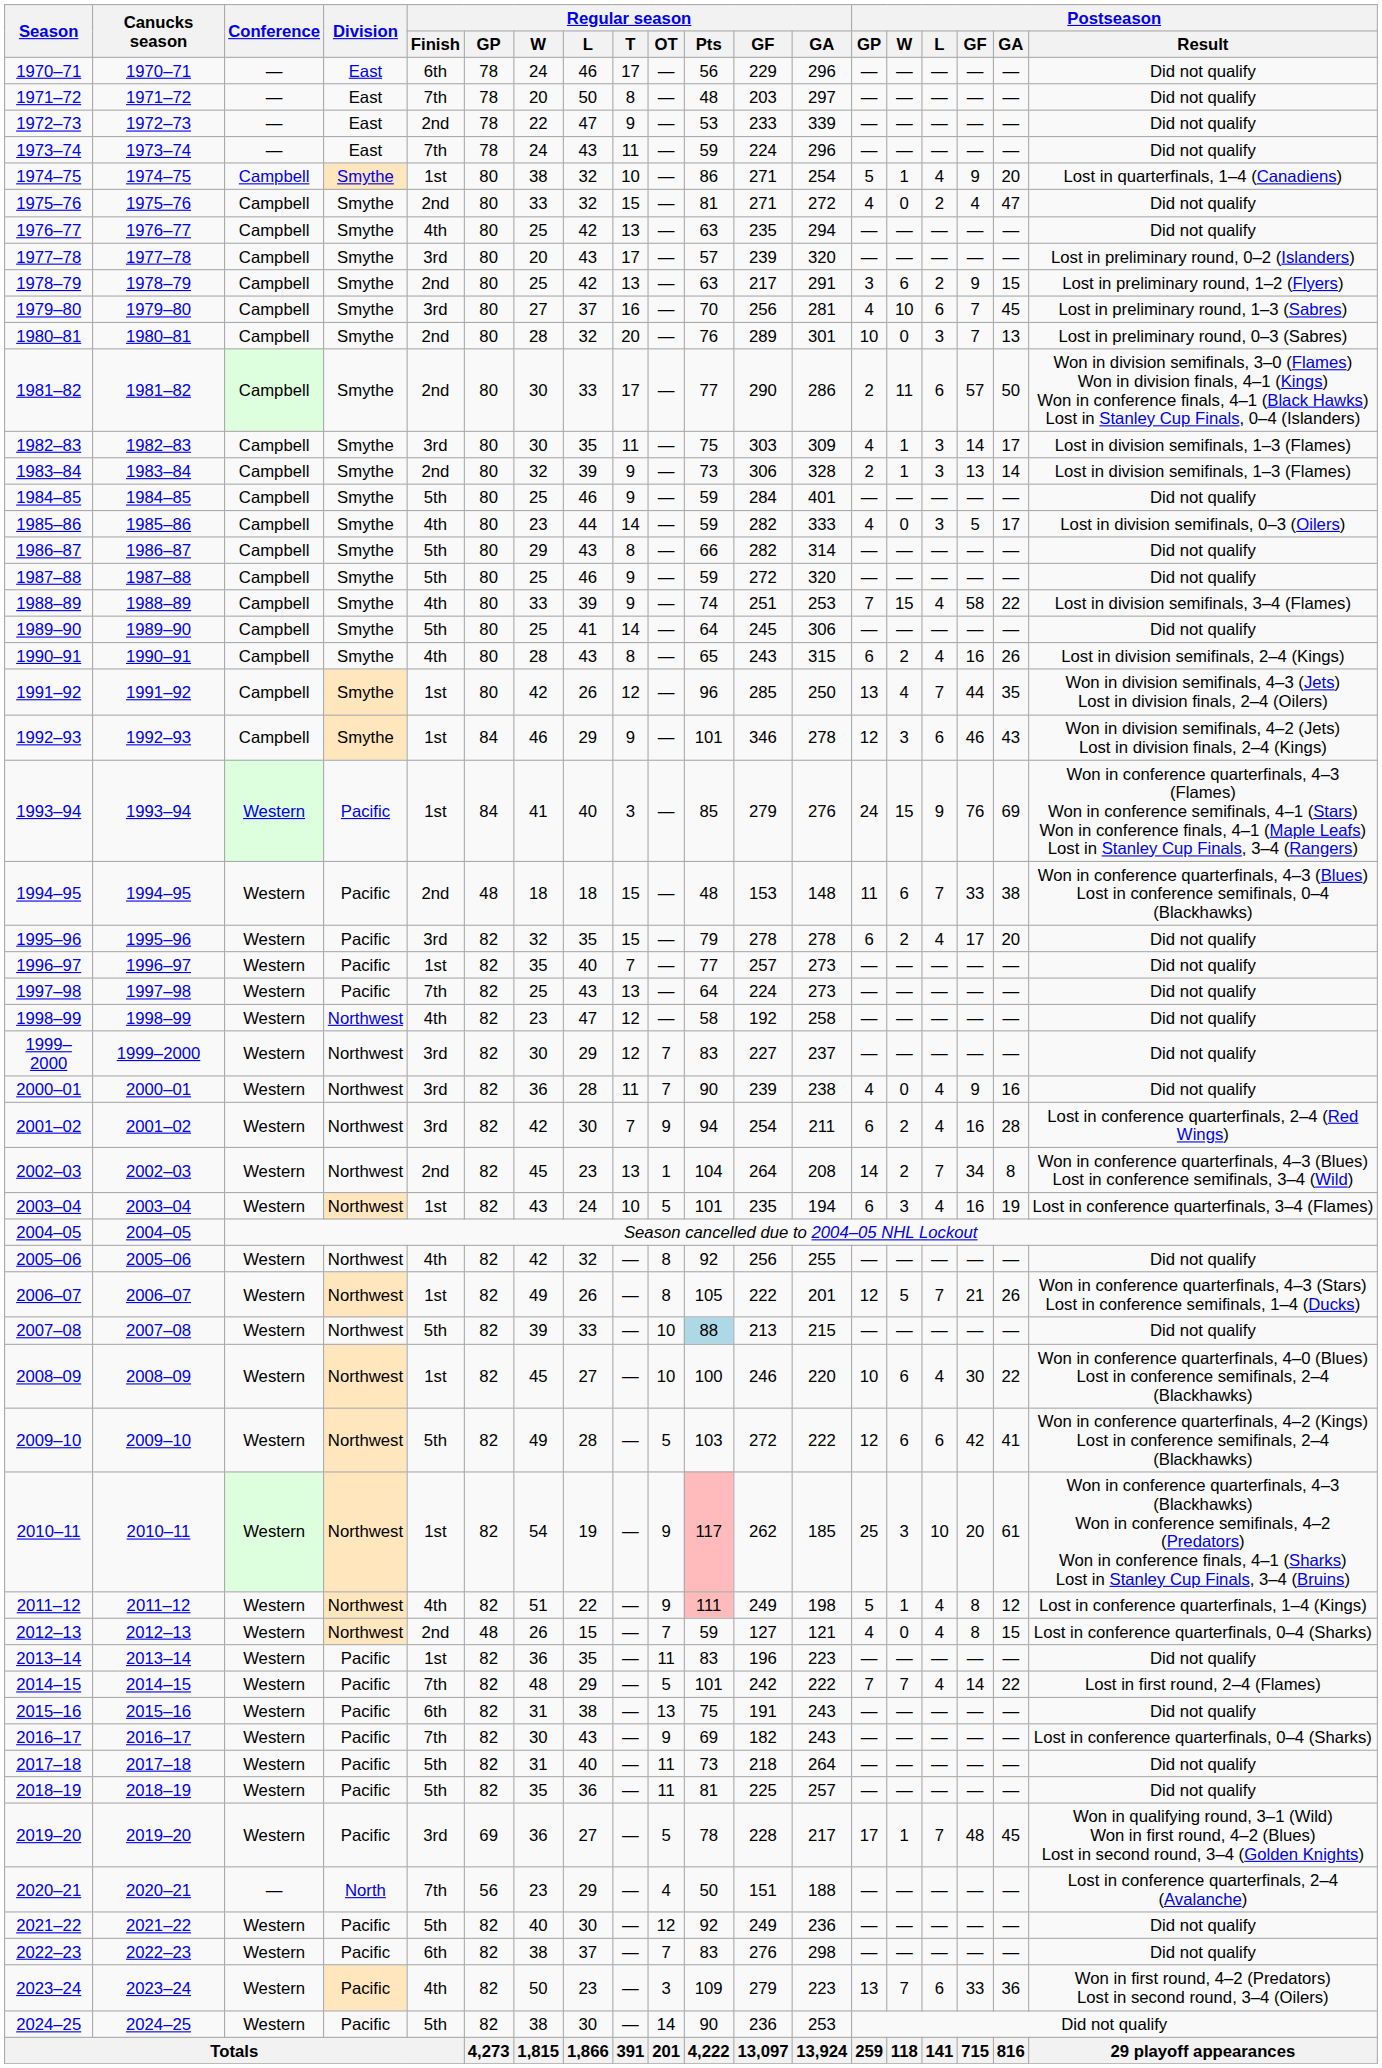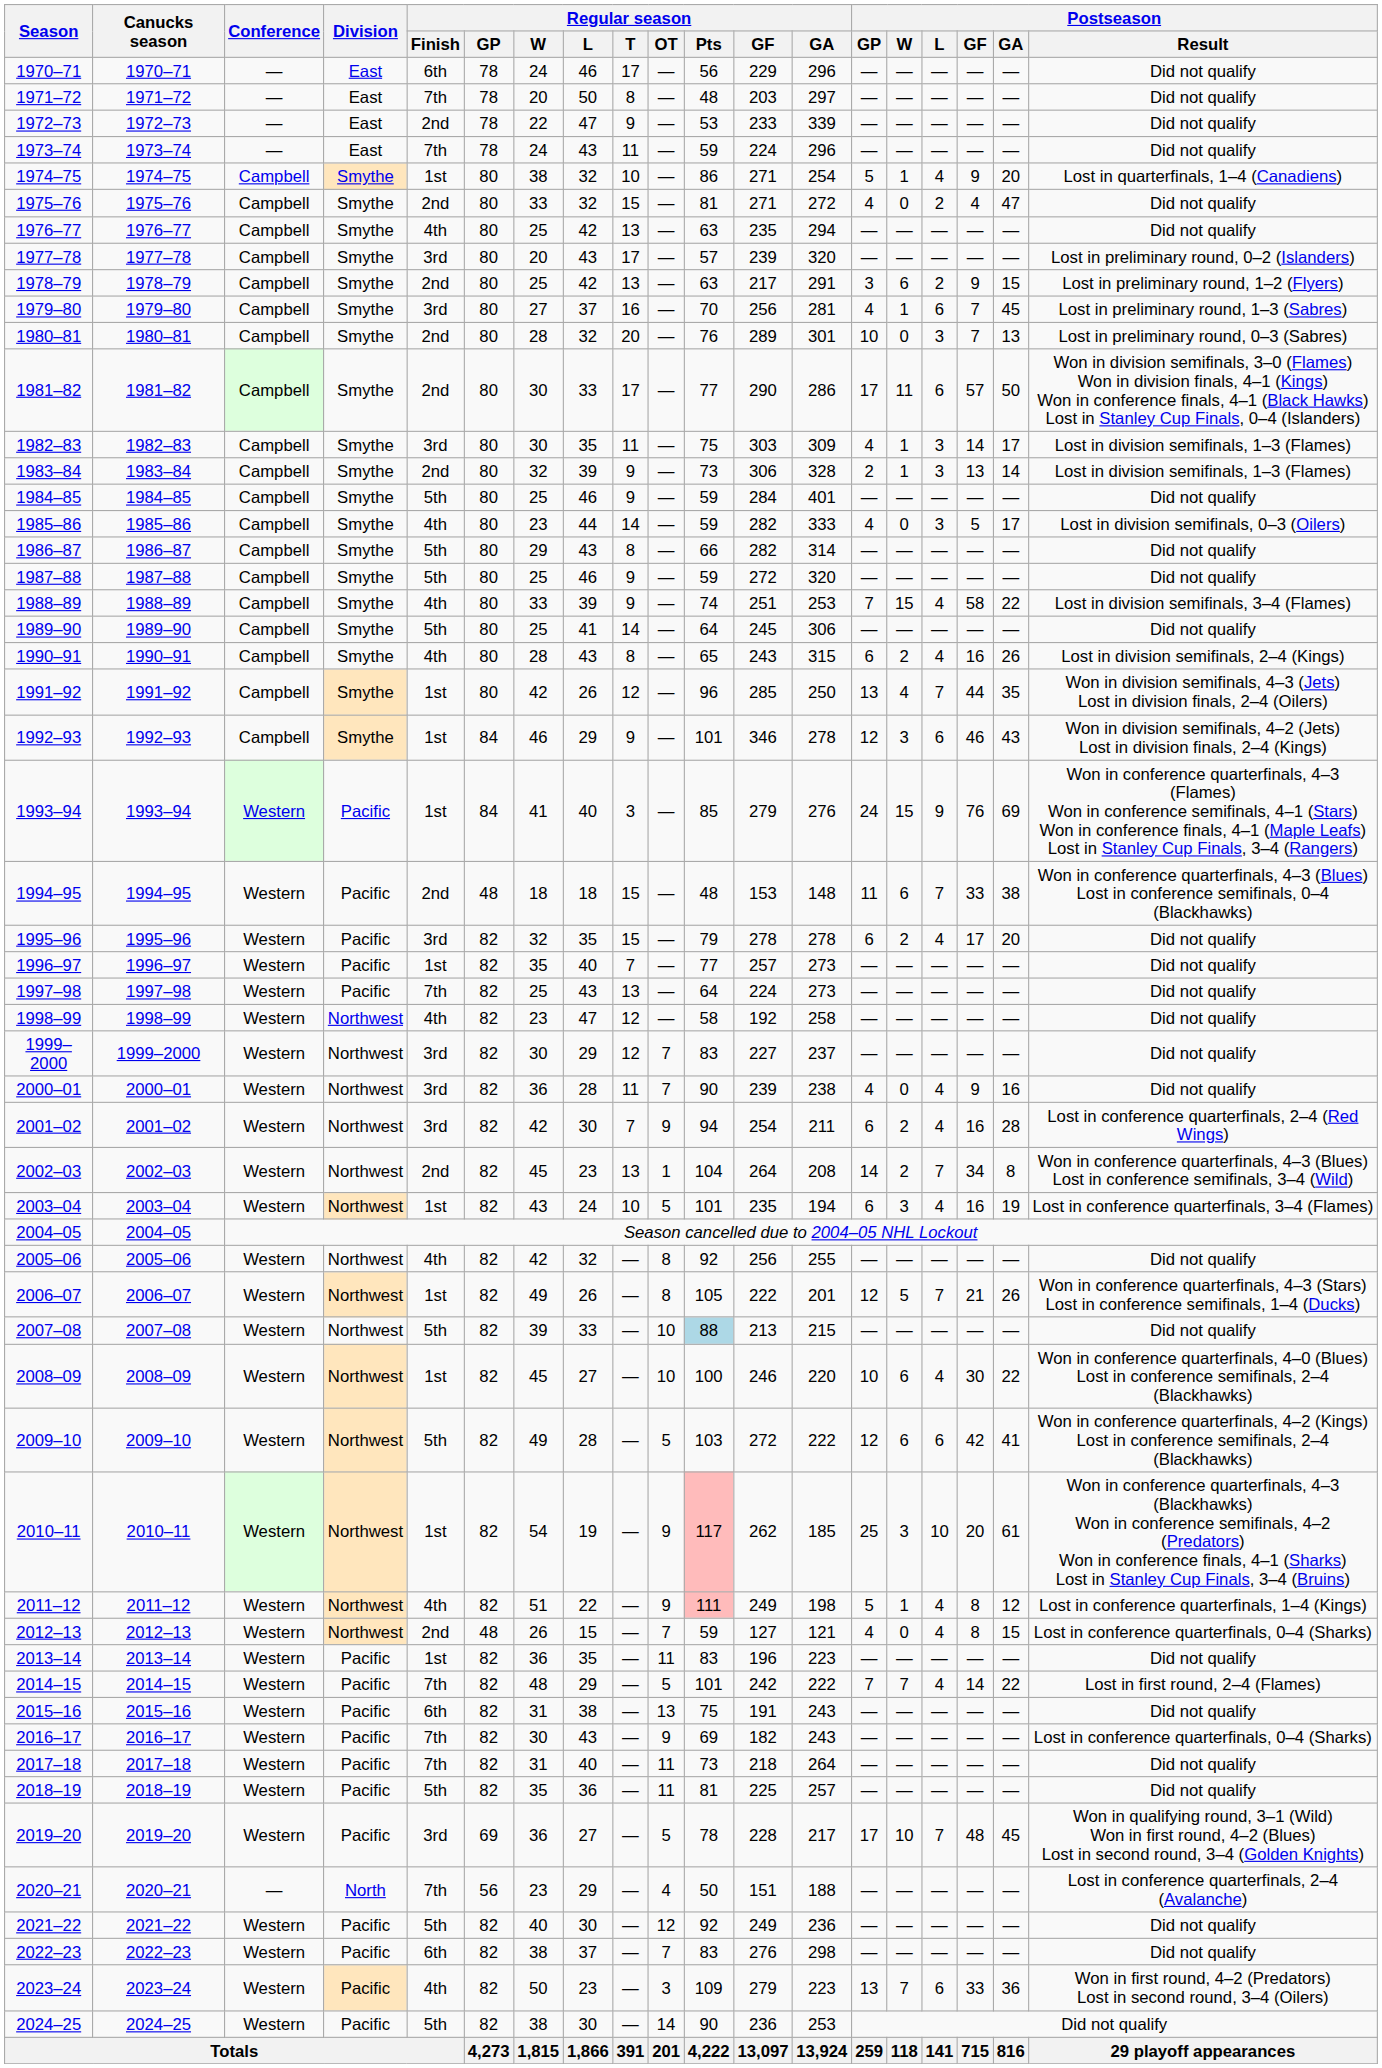row 12 | Postseason / W: 10 -> 1
row 14 | Postseason / GP: 2 -> 17
row 50 | Regular season / Finish: 5th -> 7th
row 52 | Postseason / W: 1 -> 10
